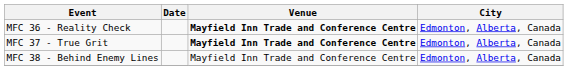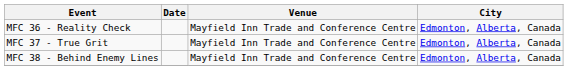MFC 36 - Reality Check | Venue: bold -> normal
MFC 37 - True Grit | Venue: bold -> normal
